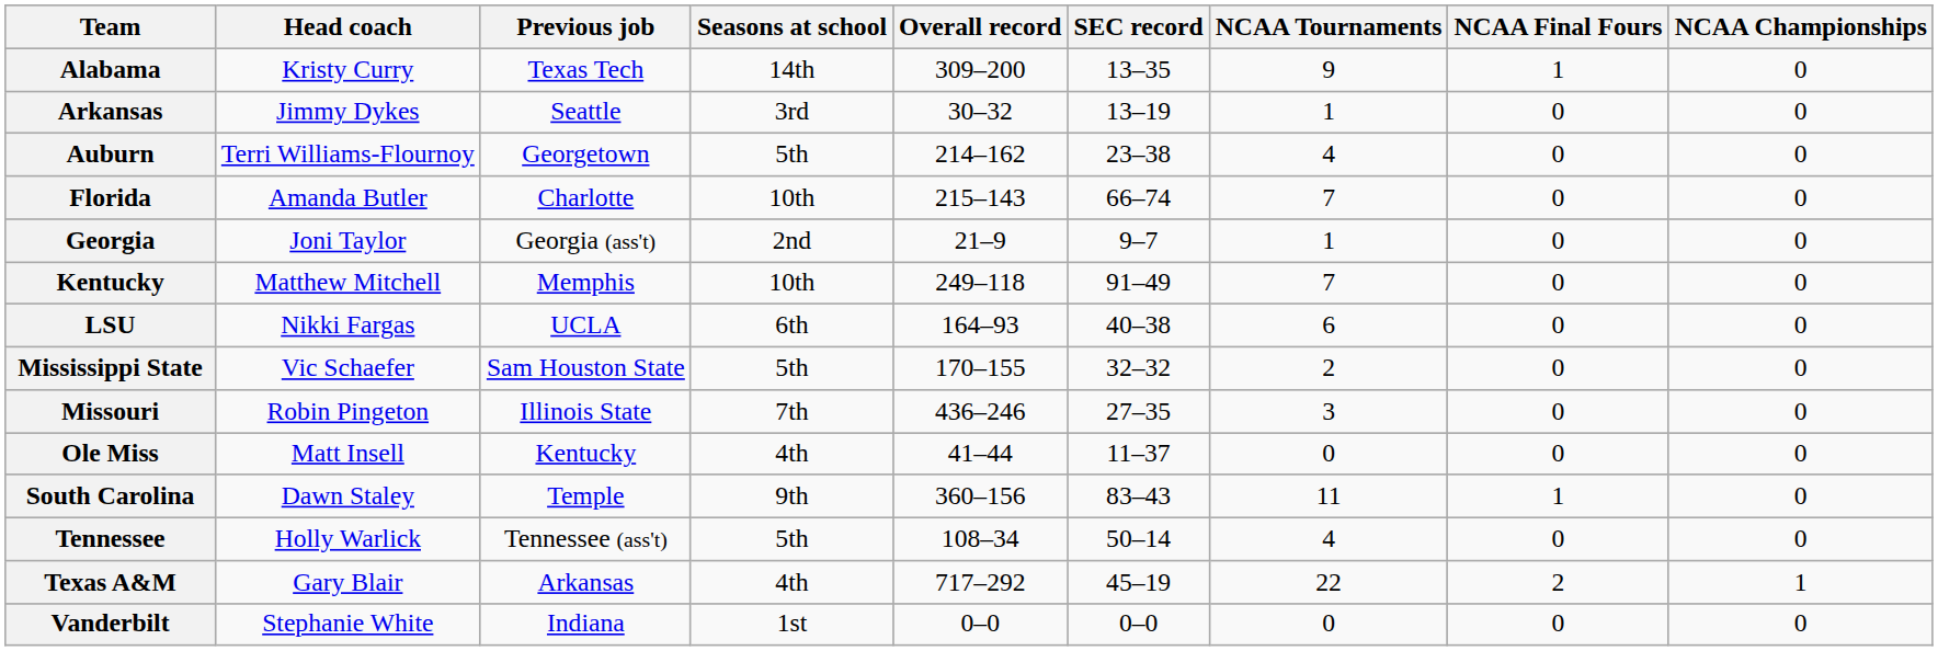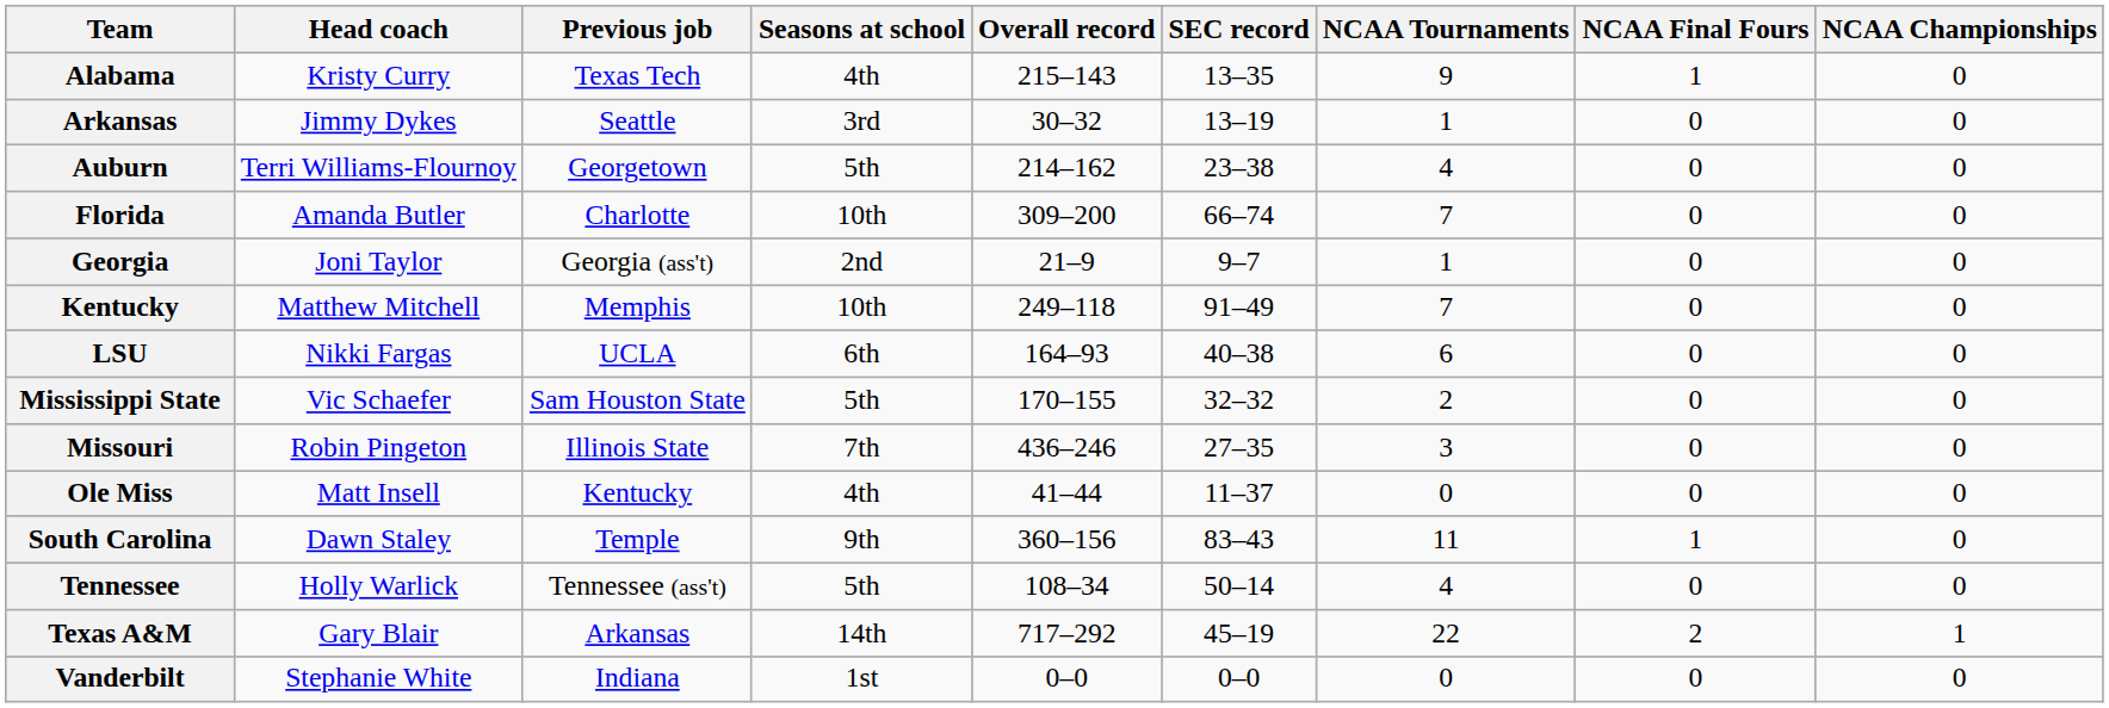Alabama | Seasons at school: 14th -> 4th
Alabama | Overall record: 309–200 -> 215–143
Florida | Overall record: 215–143 -> 309–200
Texas A&M | Seasons at school: 4th -> 14th
